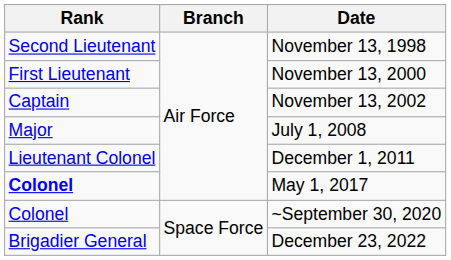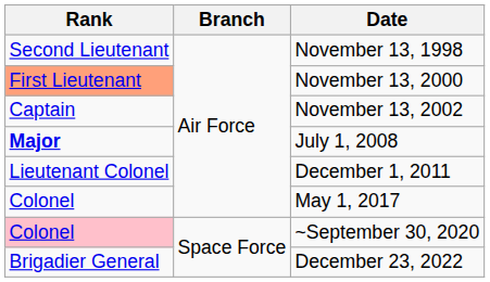November 13, 2000 | Rank: no background -> lightsalmon background
July 1, 2008 | Rank: normal -> bold
May 1, 2017 | Rank: bold -> normal
~September 30, 2020 | Rank: no background -> pink background
